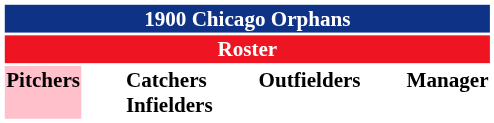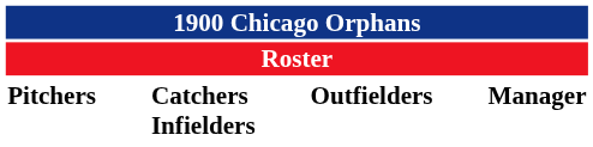Pitchers | column 1: pink background -> no background
